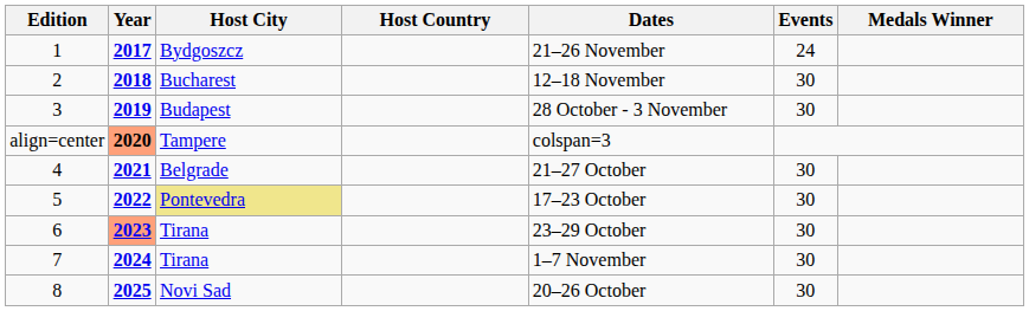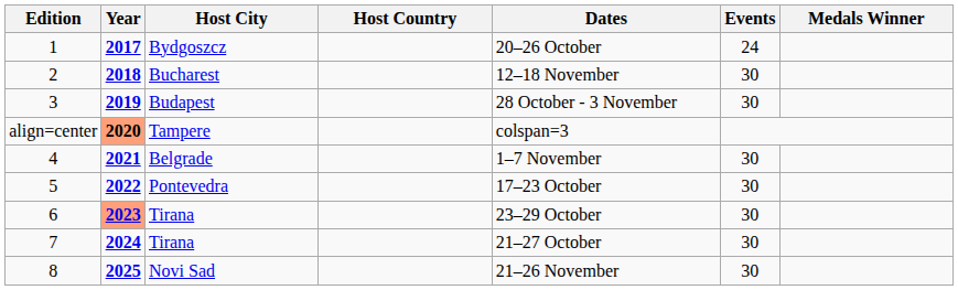1 | Dates: 21–26 November -> 20–26 October
4 | Dates: 21–27 October -> 1–7 November
5 | Host City: khaki background -> no background
7 | Dates: 1–7 November -> 21–27 October
8 | Dates: 20–26 October -> 21–26 November
